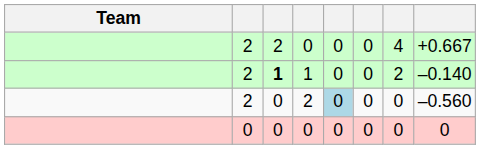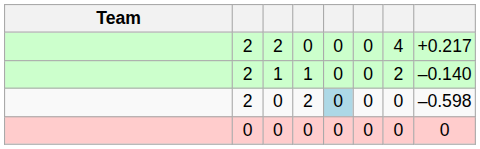row 2 | column 8: +0.667 -> +0.217
row 3 | column 3: bold -> normal
row 4 | column 8: –0.560 -> –0.598
